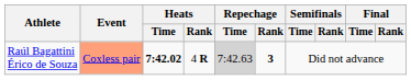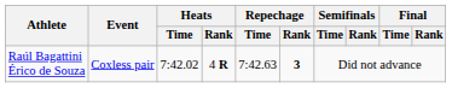Raúl Bagattini Érico de Souza | Event: lightsalmon background -> no background
Raúl Bagattini Érico de Souza | Heats / Time: bold -> normal
Raúl Bagattini Érico de Souza | Repechage / Time: lightgrey background -> no background
